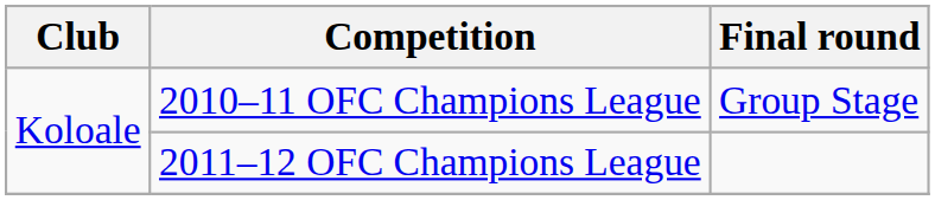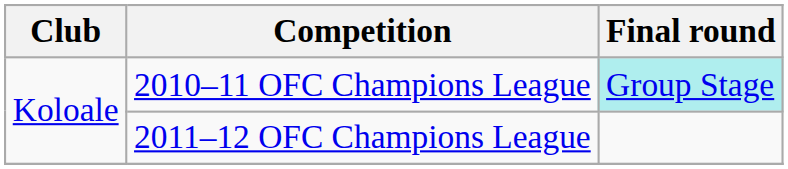2010–11 OFC Champions League | Final round: no background -> paleturquoise background
